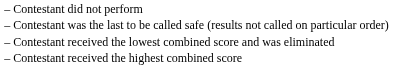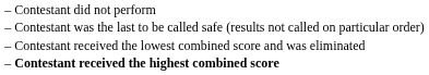row 4 | column 2: normal -> bold
